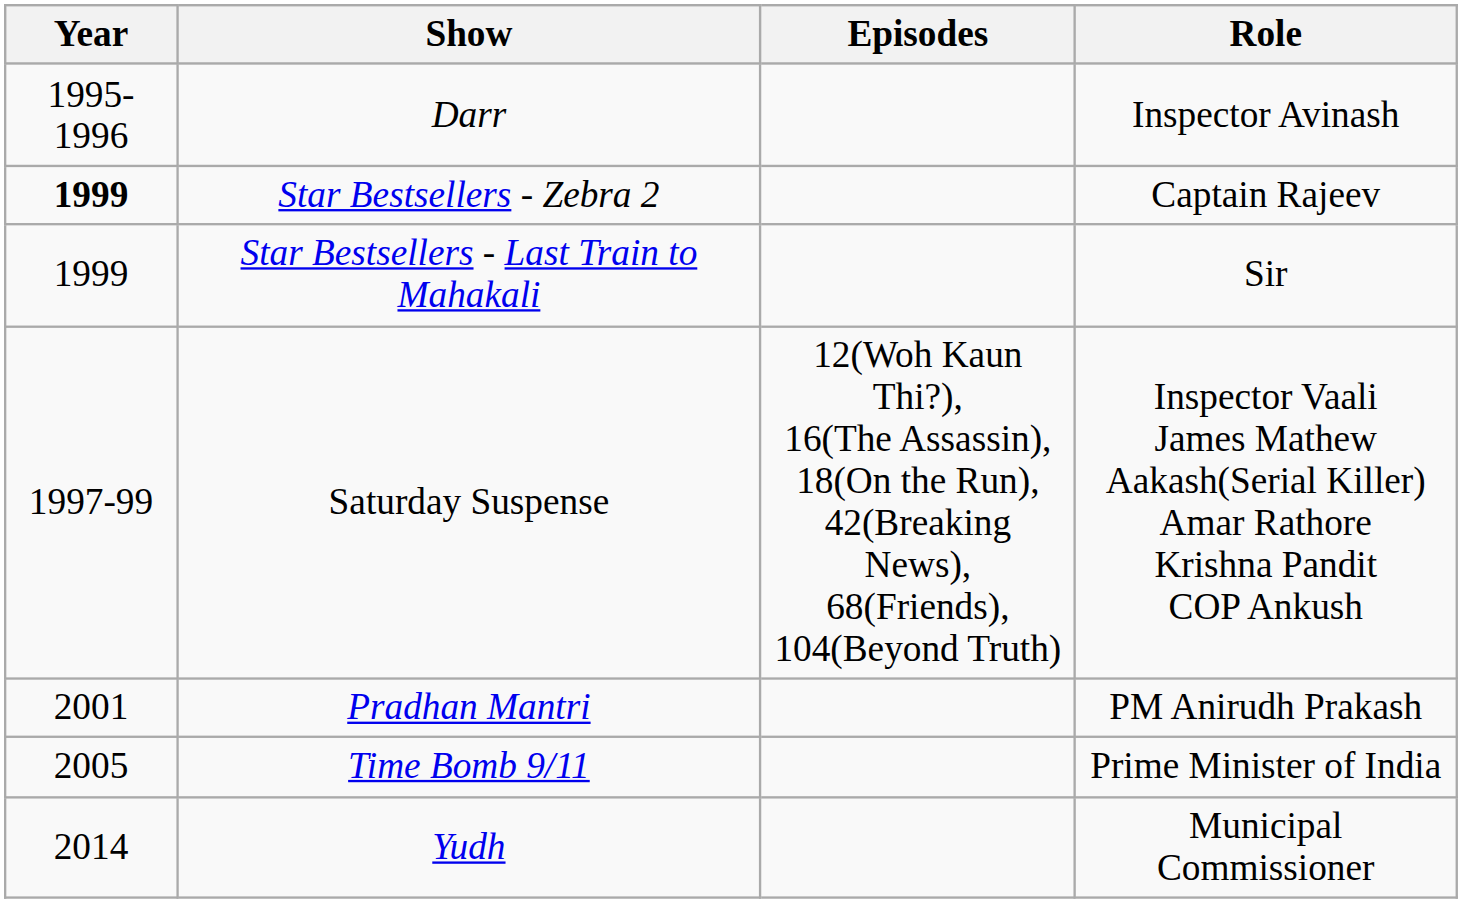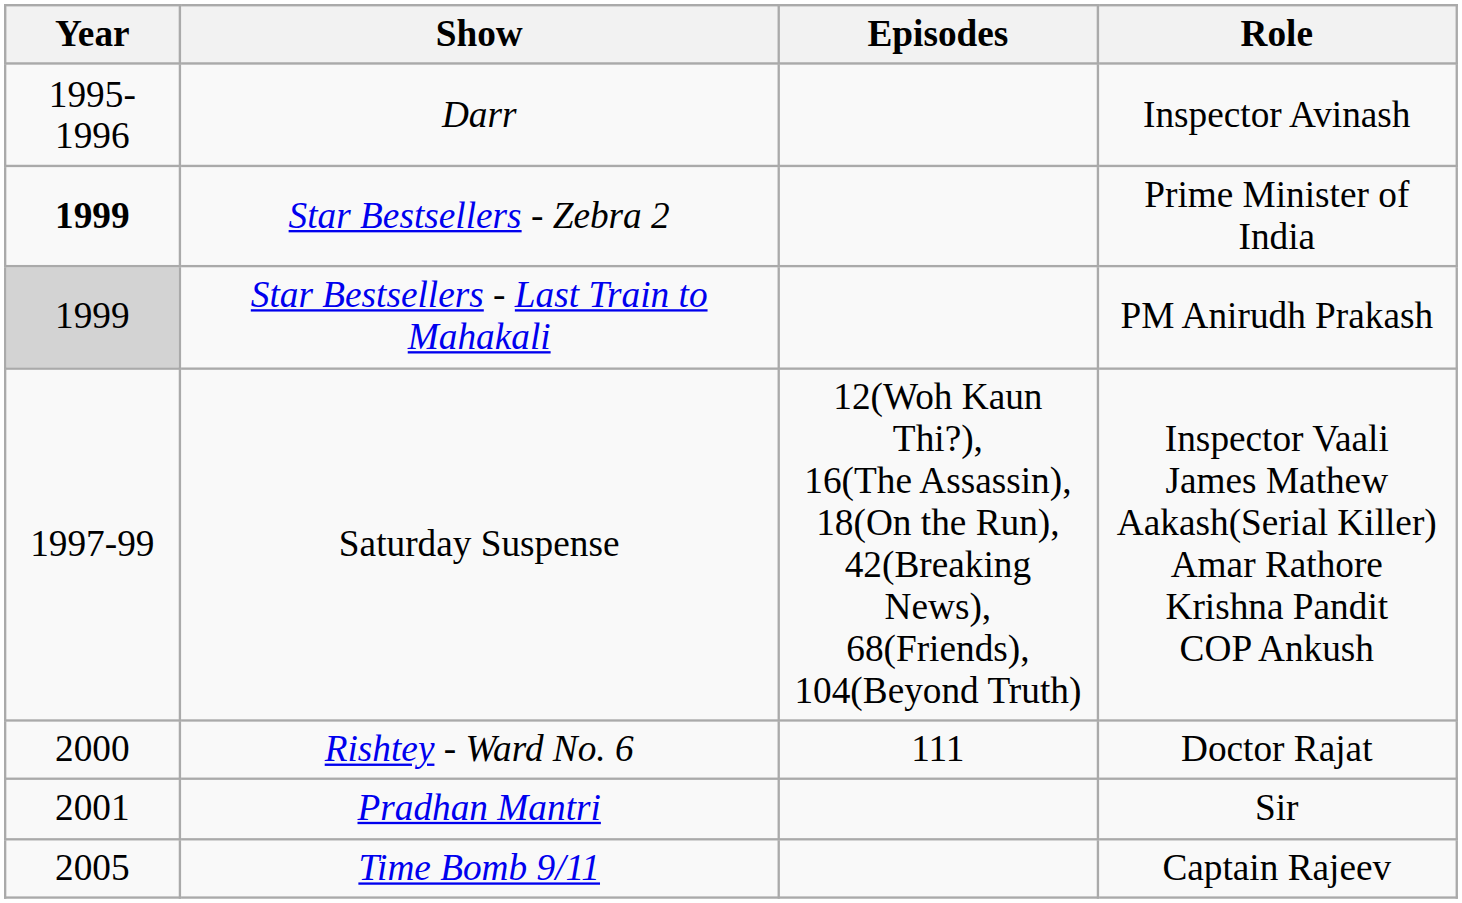Star Bestsellers - Zebra 2 | Role: Captain Rajeev -> Prime Minister of India
Star Bestsellers - Last Train to Mahakali | Year: no background -> lightgrey background
Star Bestsellers - Last Train to Mahakali | Role: Sir -> PM Anirudh Prakash
+ row: 2000 | Rishtey - Ward No. 6 | 111 | Doctor Rajat
Pradhan Mantri | Role: PM Anirudh Prakash -> Sir
Time Bomb 9/11 | Role: Prime Minister of India -> Captain Rajeev
- row: 2014 | Yudh | Municipal Commissioner
